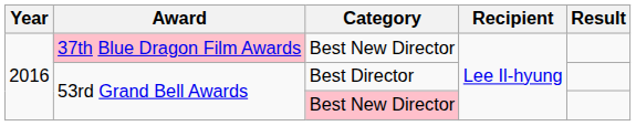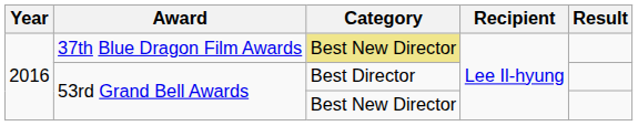37th Blue Dragon Film Awards | Award: pink background -> no background
37th Blue Dragon Film Awards | Category: no background -> khaki background
53rd Grand Bell Awards / Best New Director | Category: pink background -> no background
